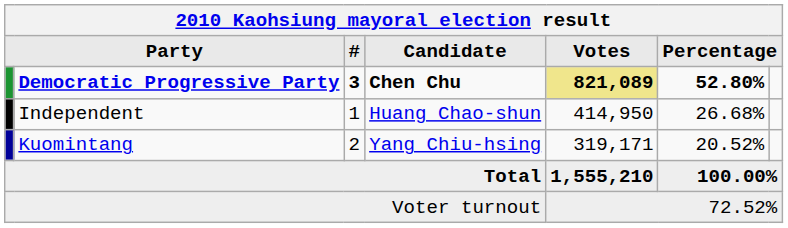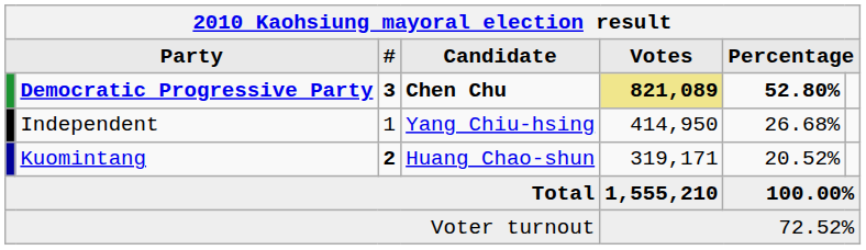Independent | Candidate: Huang Chao-shun -> Yang Chiu-hsing
Kuomintang | #: normal -> bold
Kuomintang | Candidate: Yang Chiu-hsing -> Huang Chao-shun
